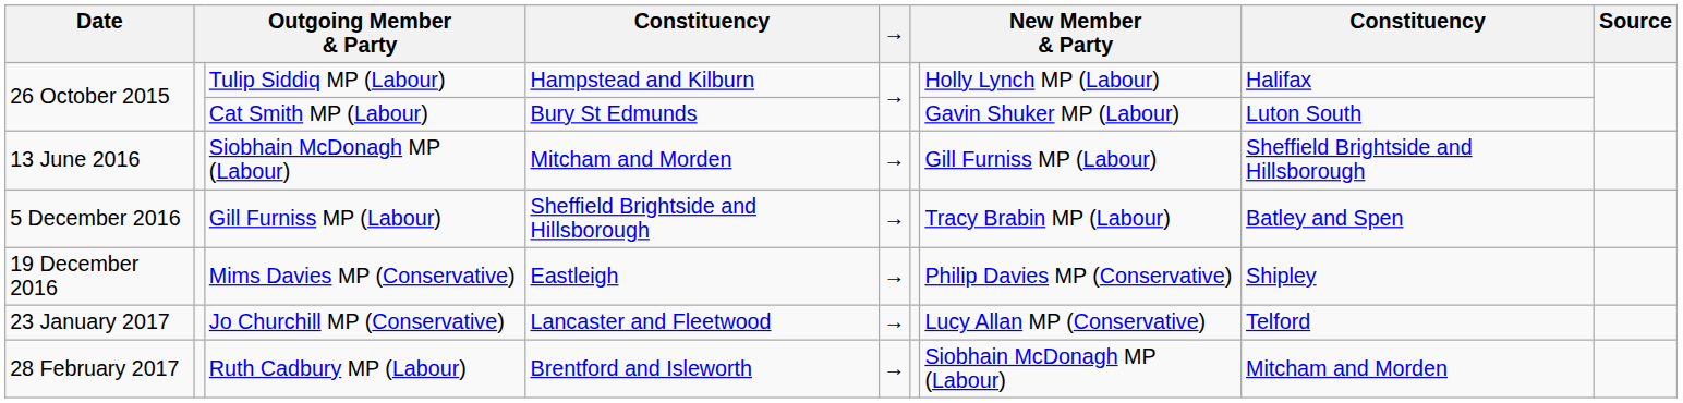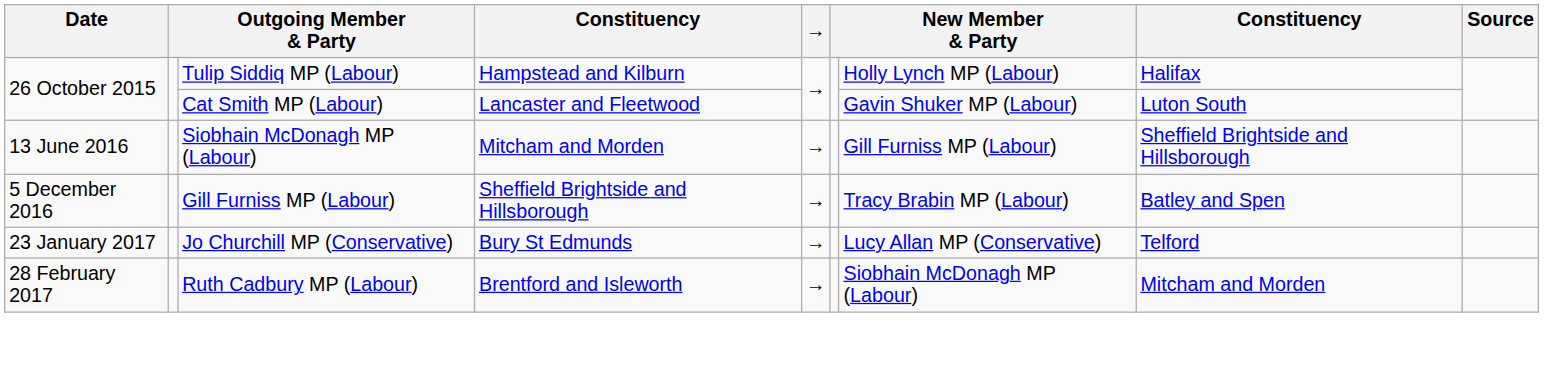Cat Smith MP (Labour) | column 4: Bury St Edmunds -> Lancaster and Fleetwood
- row: 19 December 2016 | Mims Davies MP (Conservative) | Eastleigh | → | Philip Davies MP (Conservative) | Shipley
Jo Churchill MP (Conservative) | column 4: Lancaster and Fleetwood -> Bury St Edmunds
